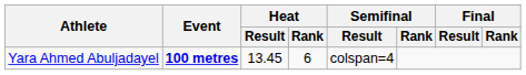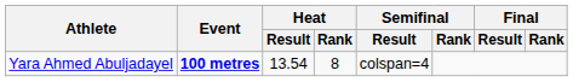Yara Ahmed Abuljadayel | Heat / Result: 13.45 -> 13.54
Yara Ahmed Abuljadayel | Heat / Rank: 6 -> 8
